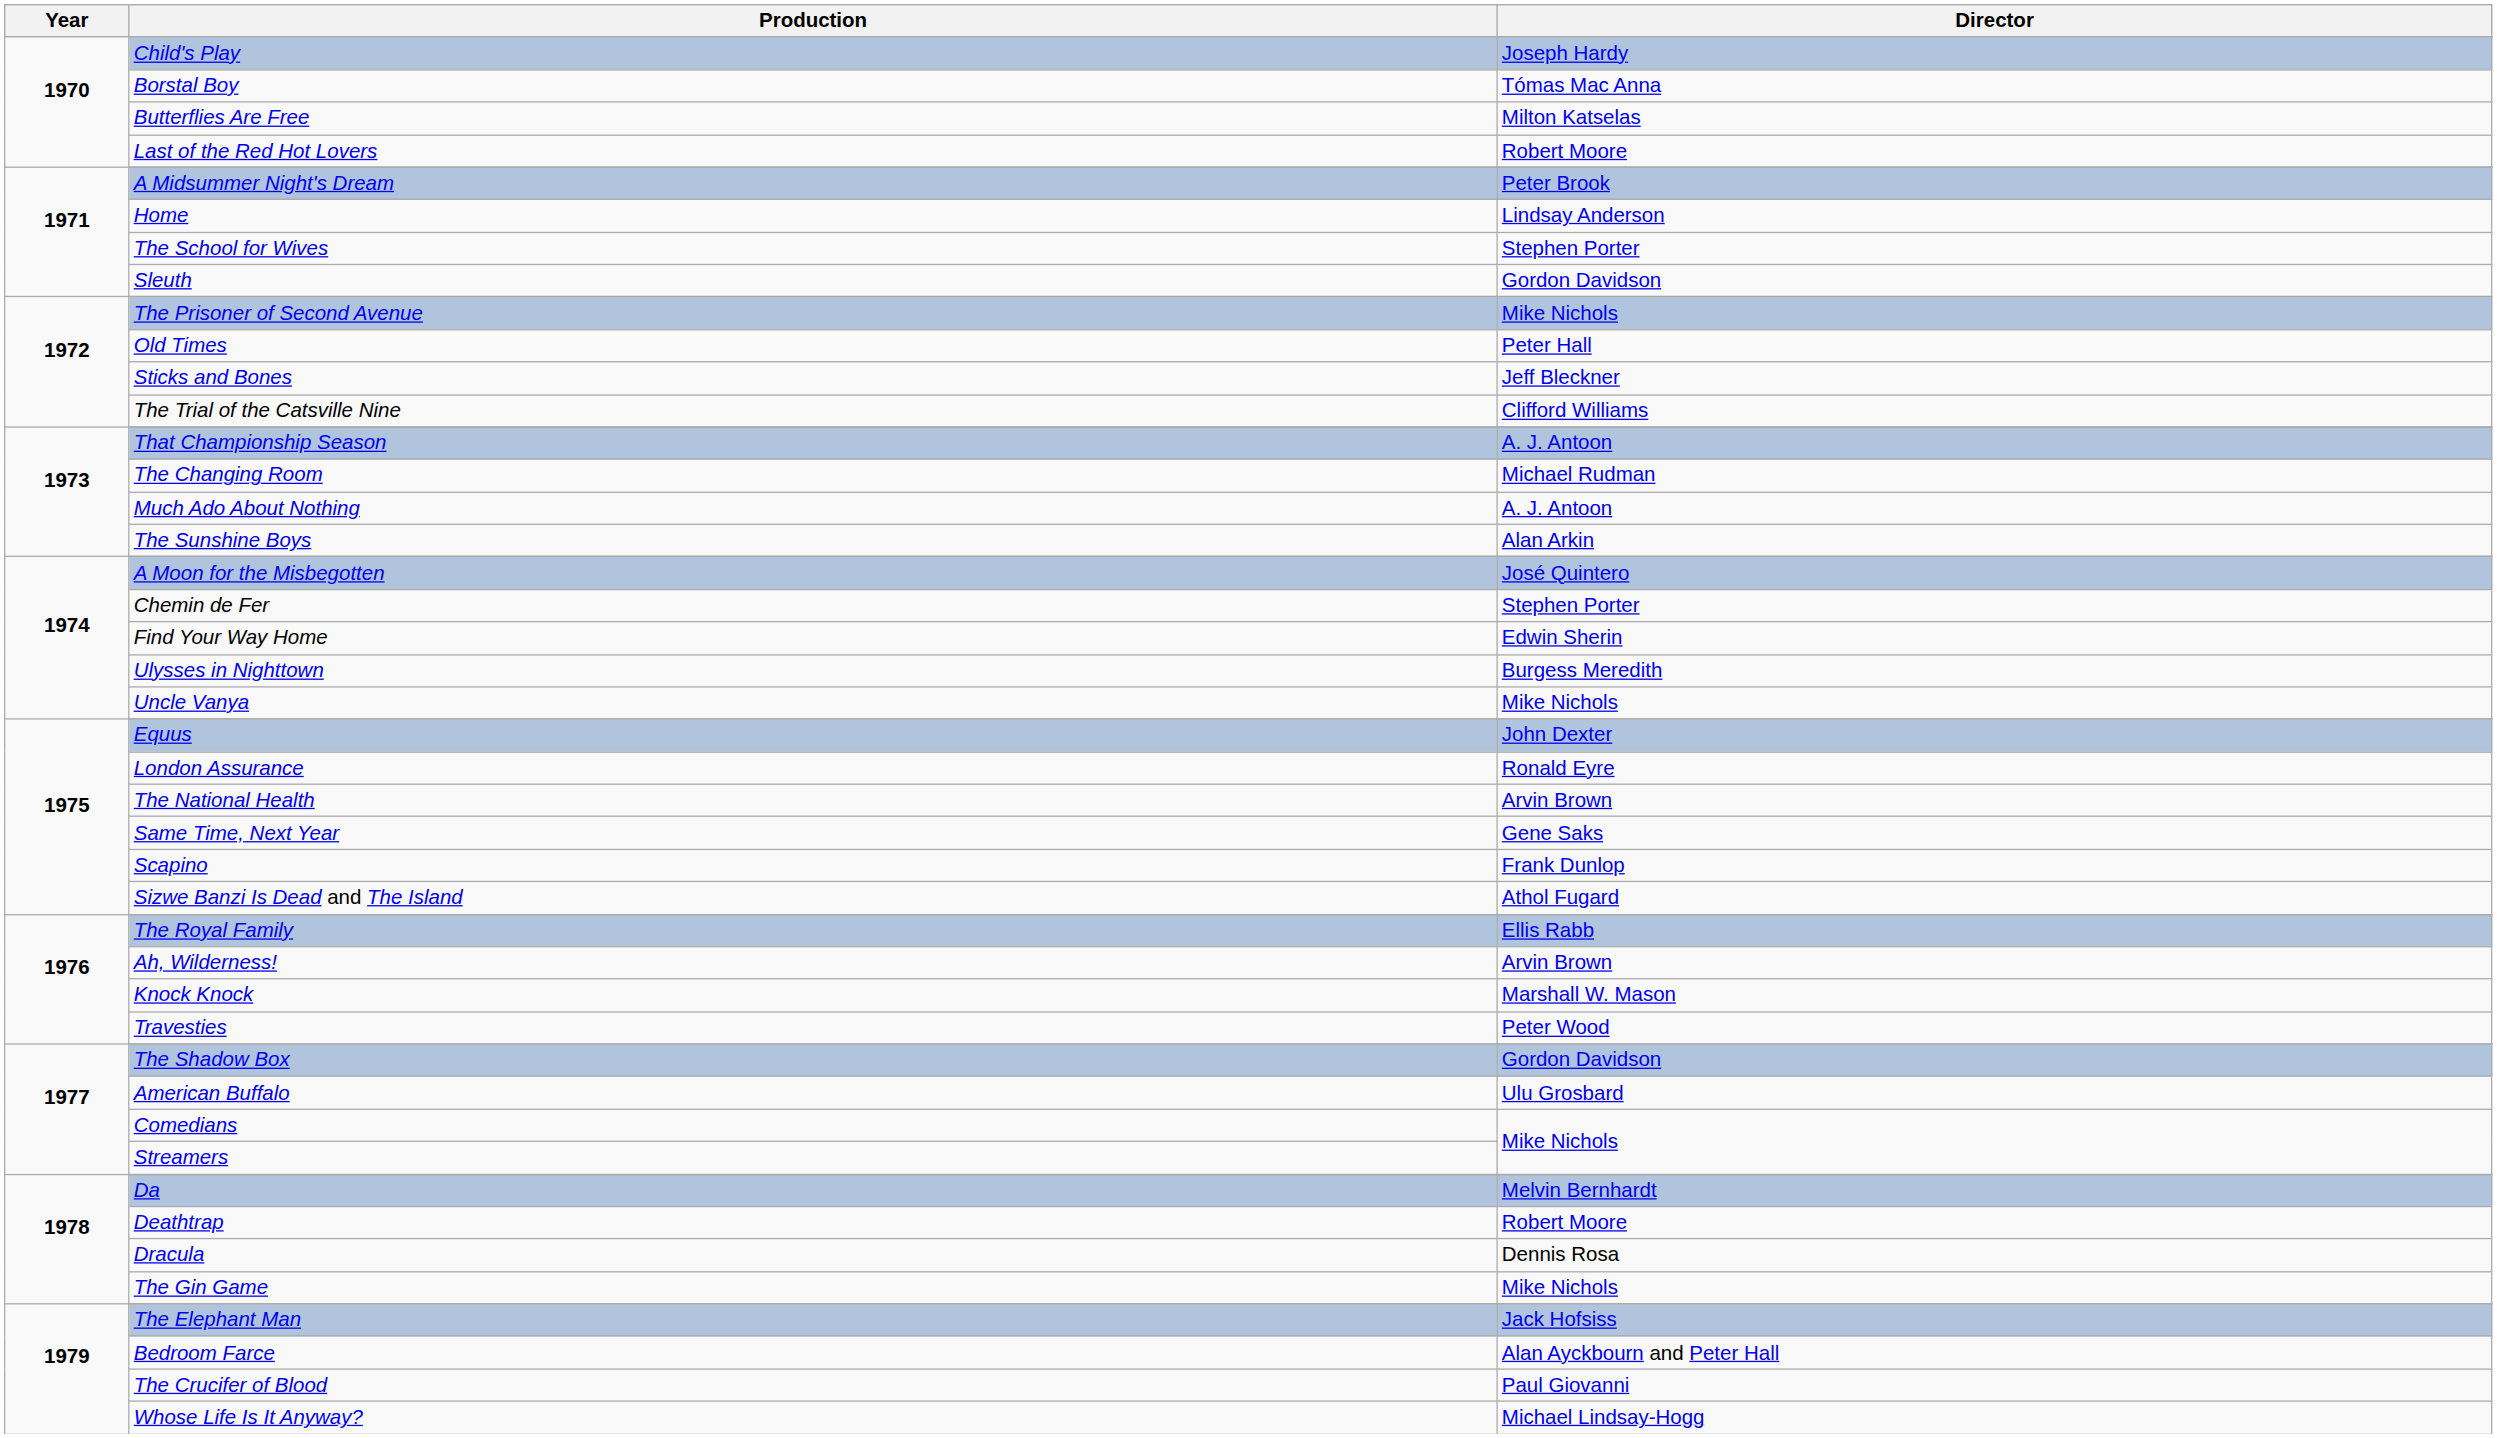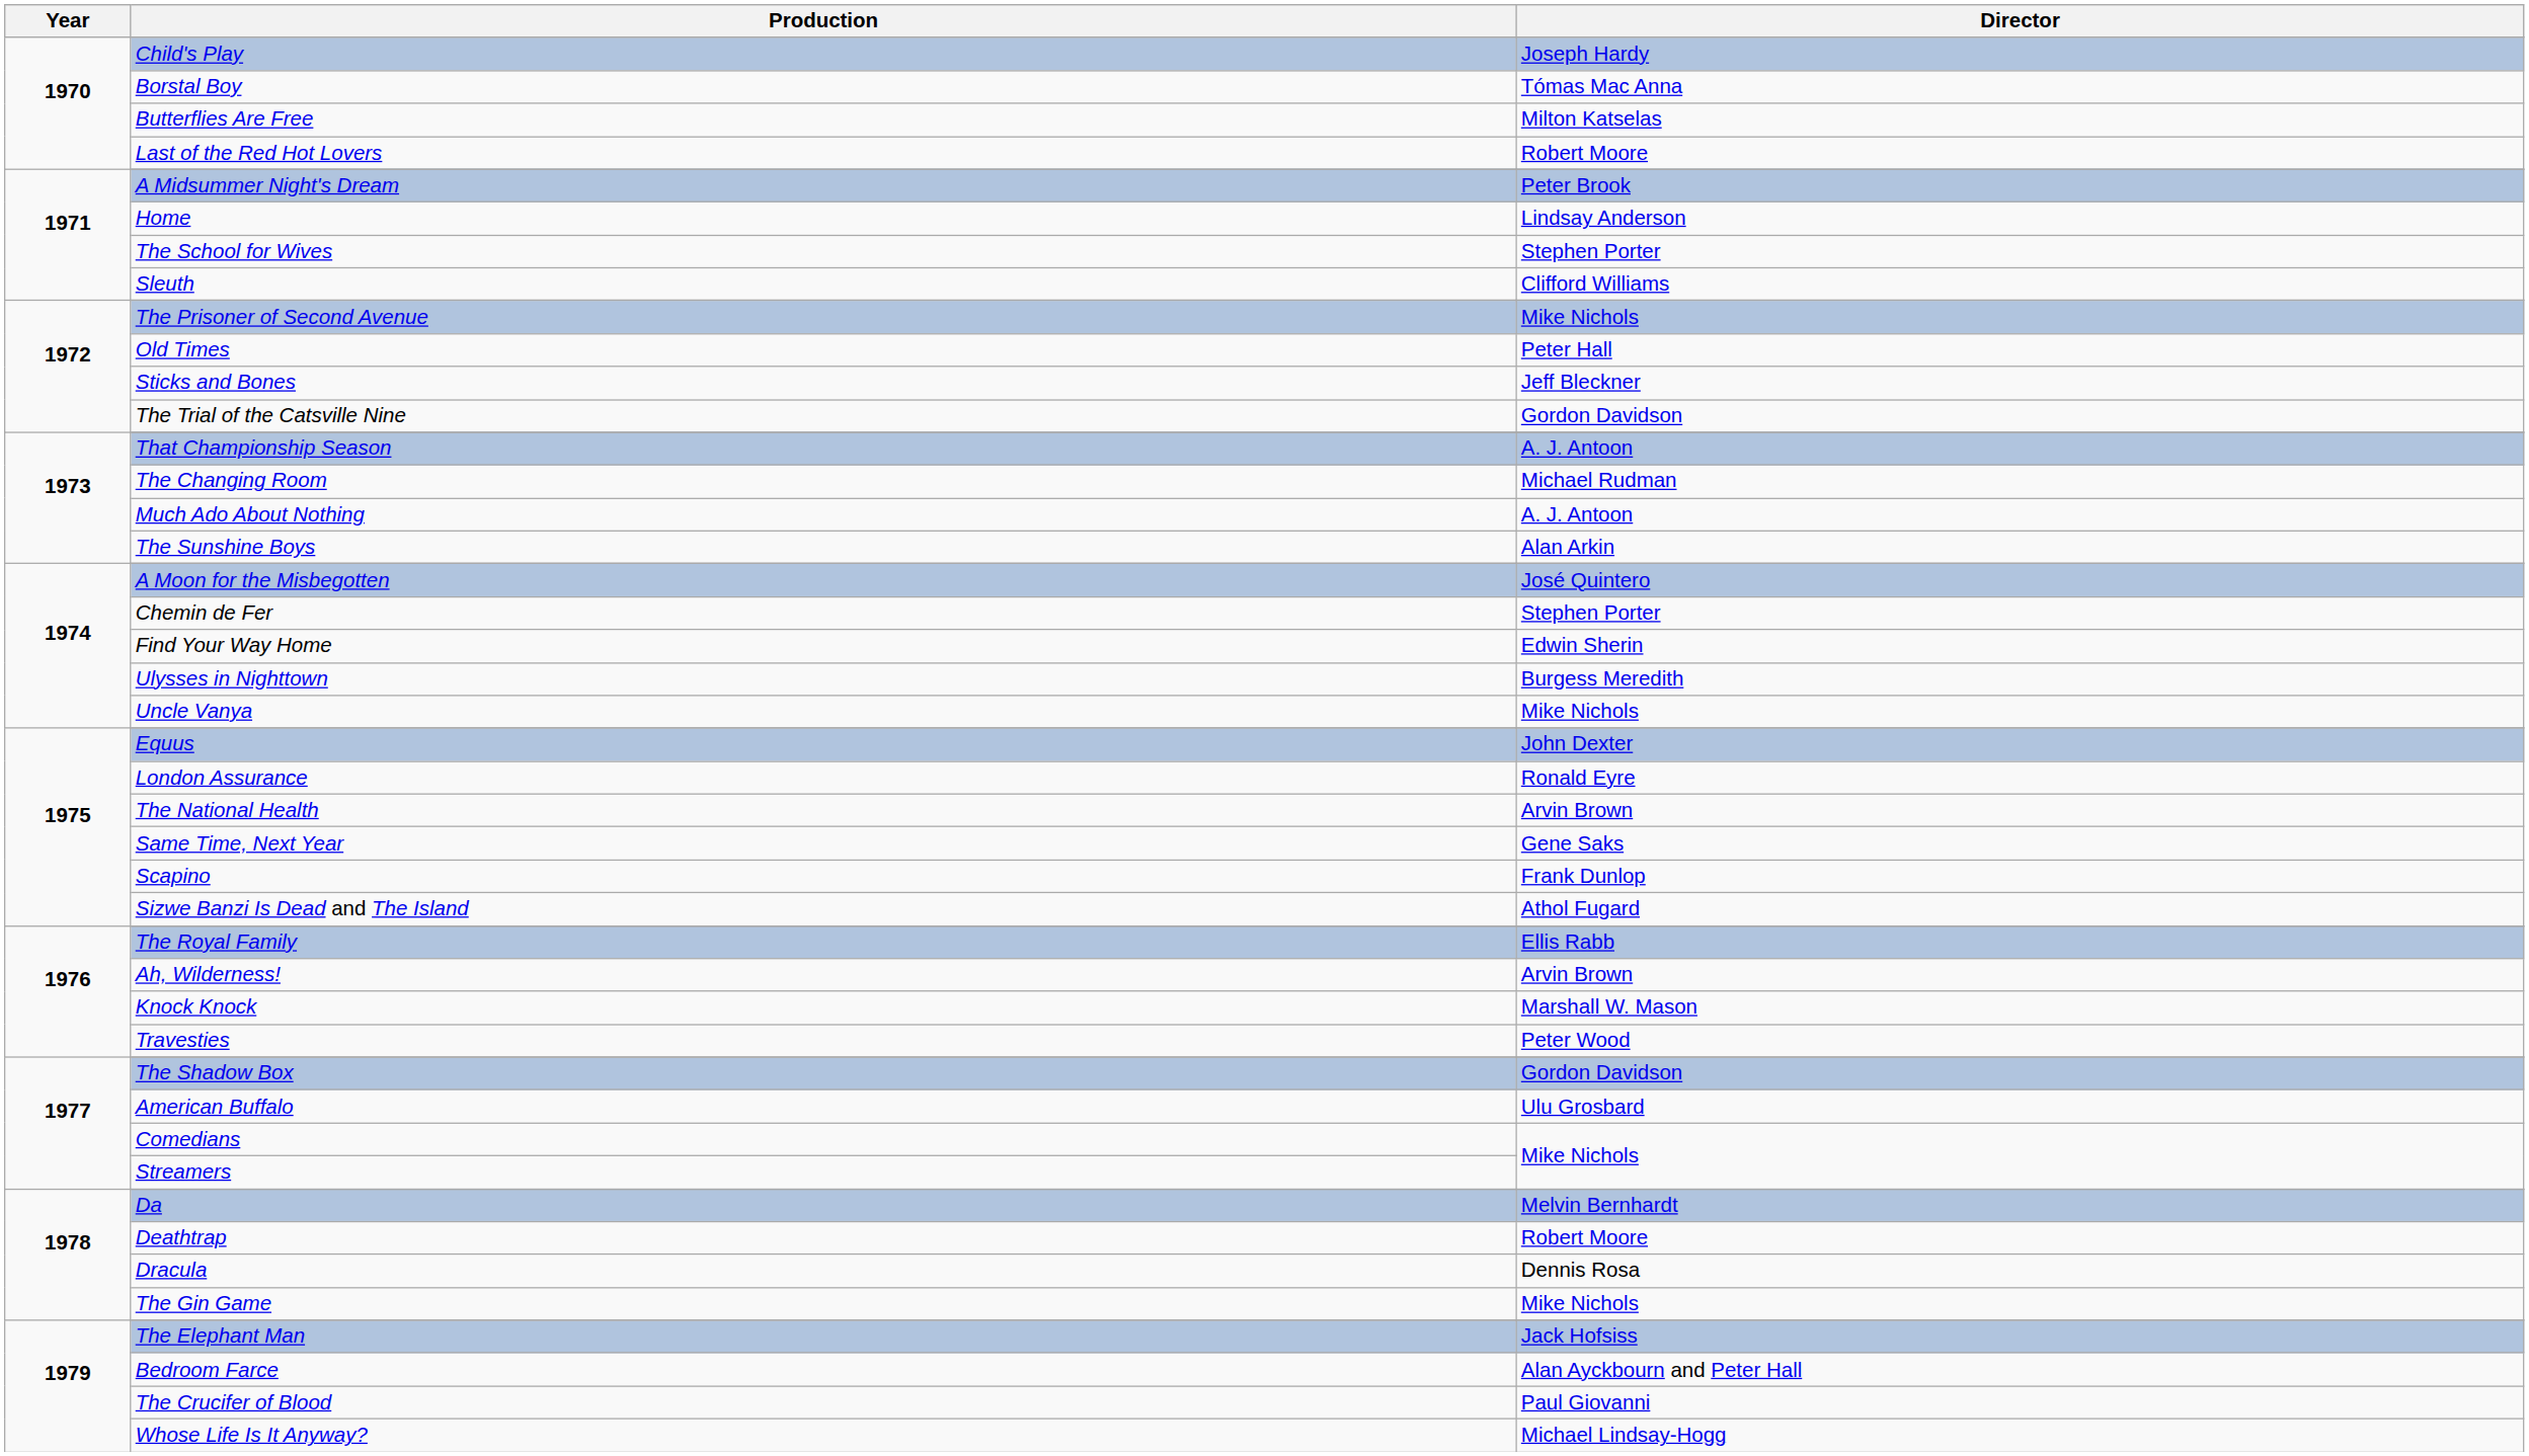Sleuth | Director: Gordon Davidson -> Clifford Williams
The Trial of the Catsville Nine | Director: Clifford Williams -> Gordon Davidson
